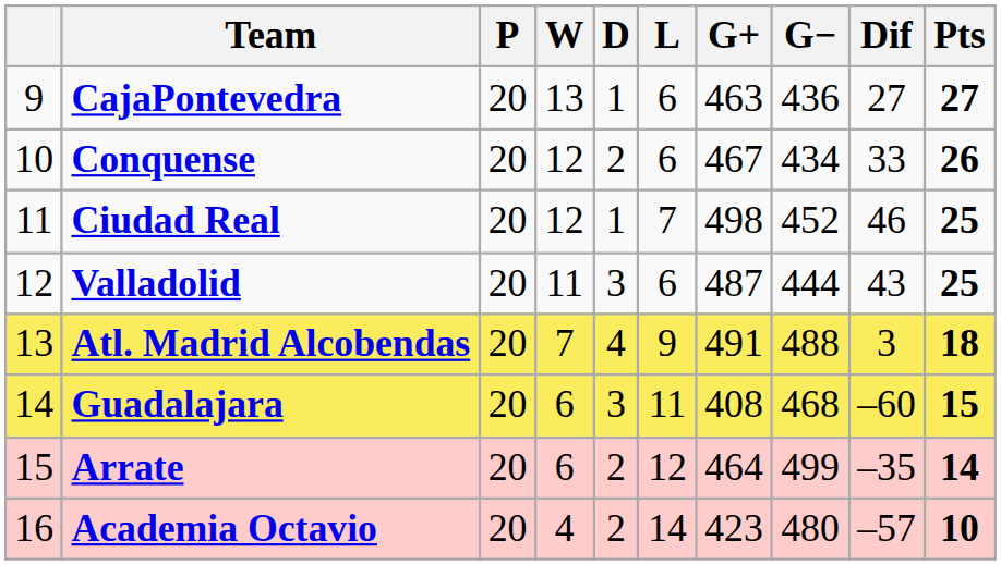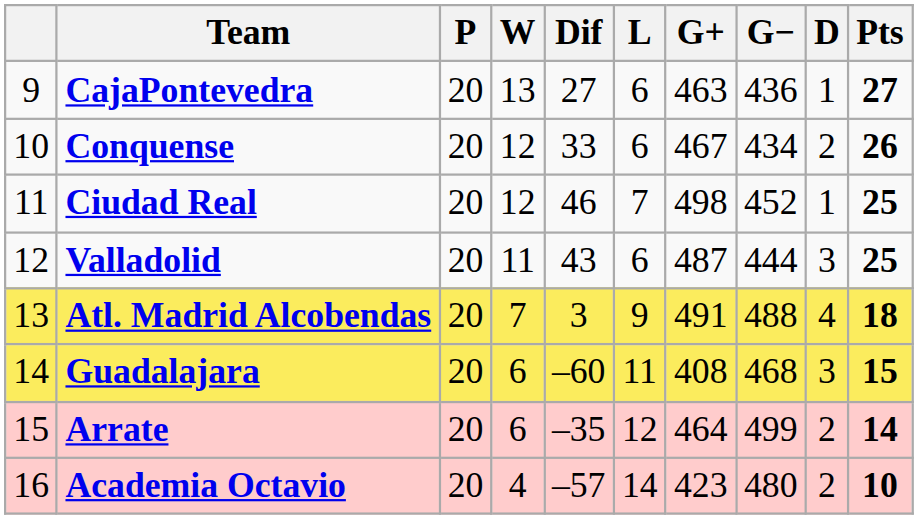columns swapped: D <-> Dif
